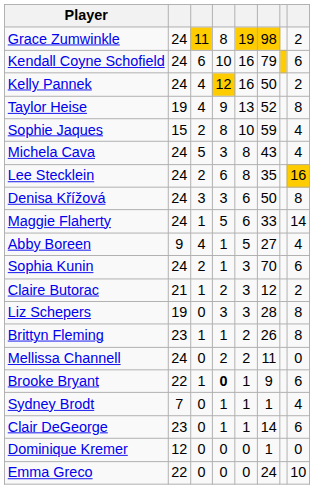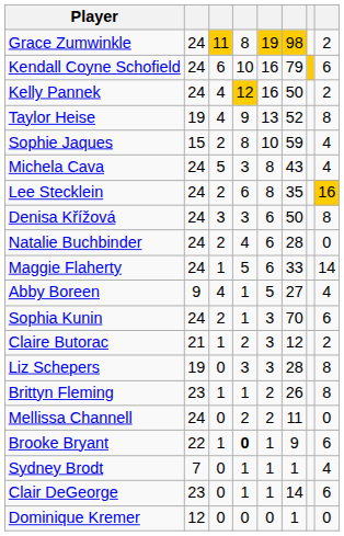+ row: Natalie Buchbinder | 24 | 2 | 4 | 6 | 28 | 0
- row: Emma Greco | 22 | 0 | 0 | 0 | 24 | 10
